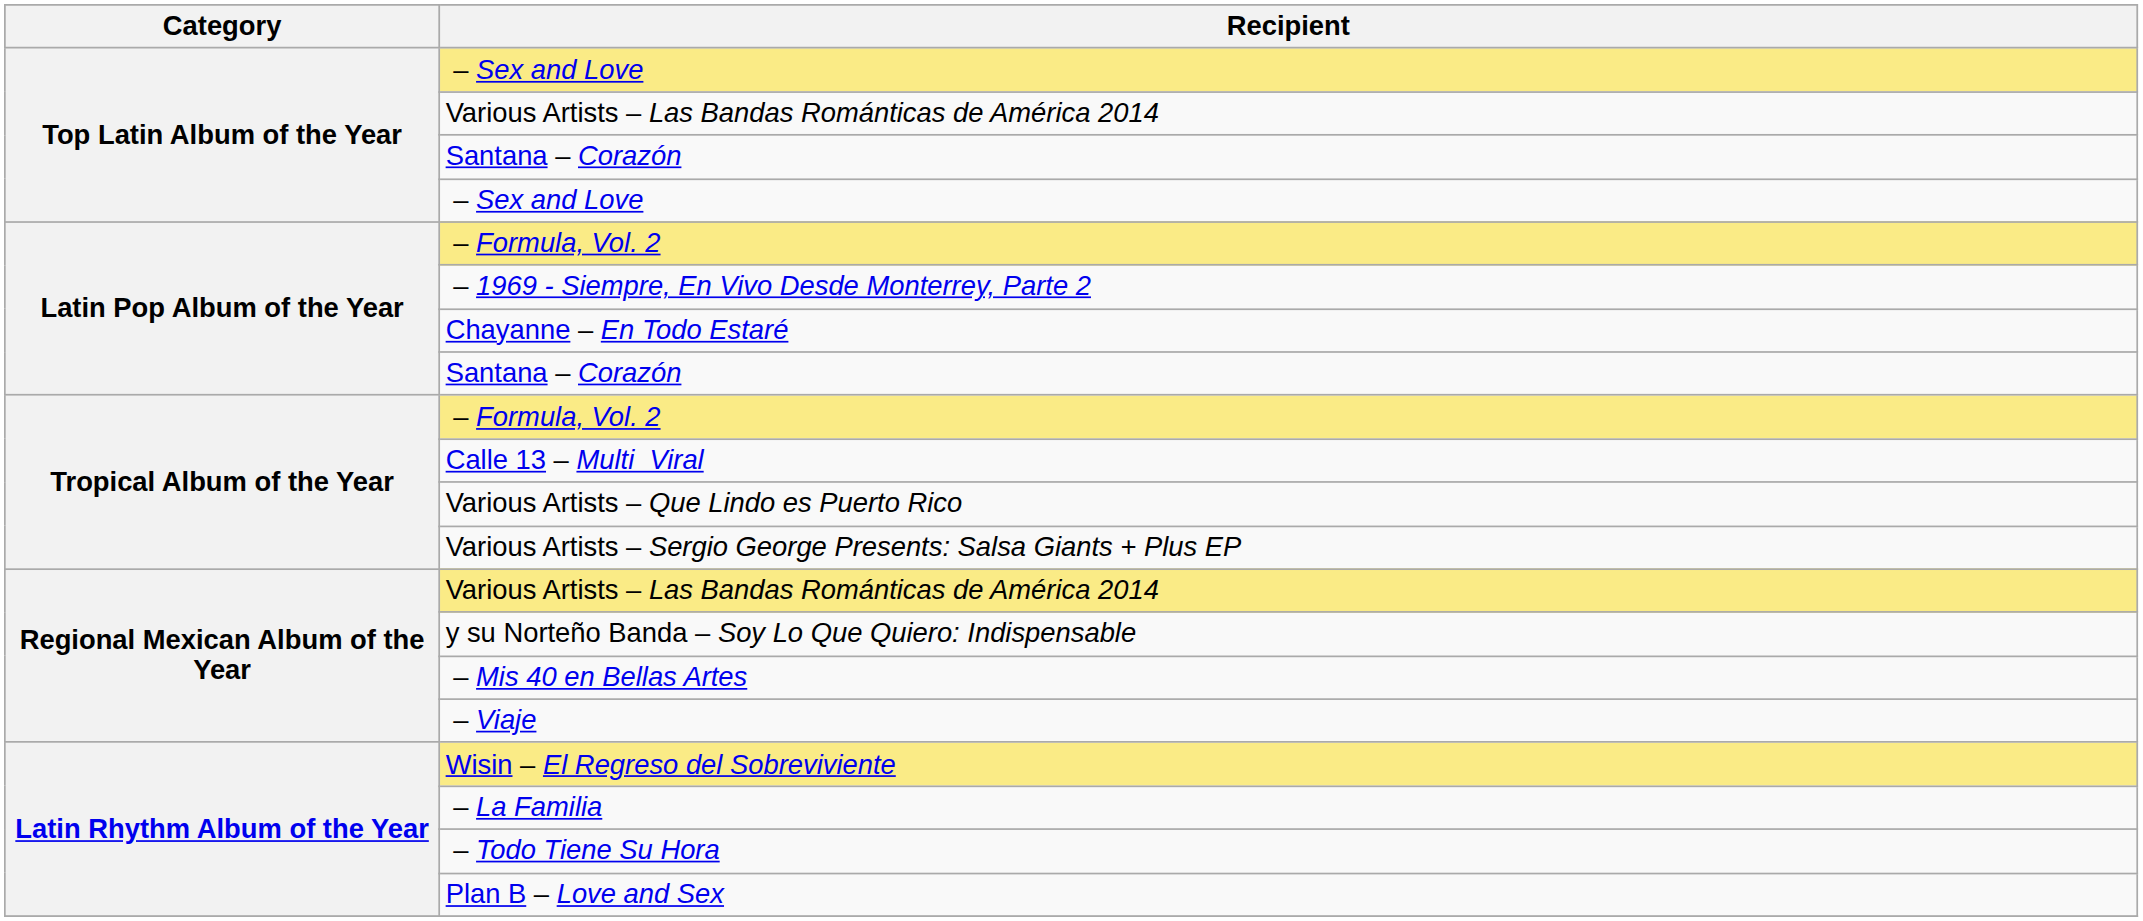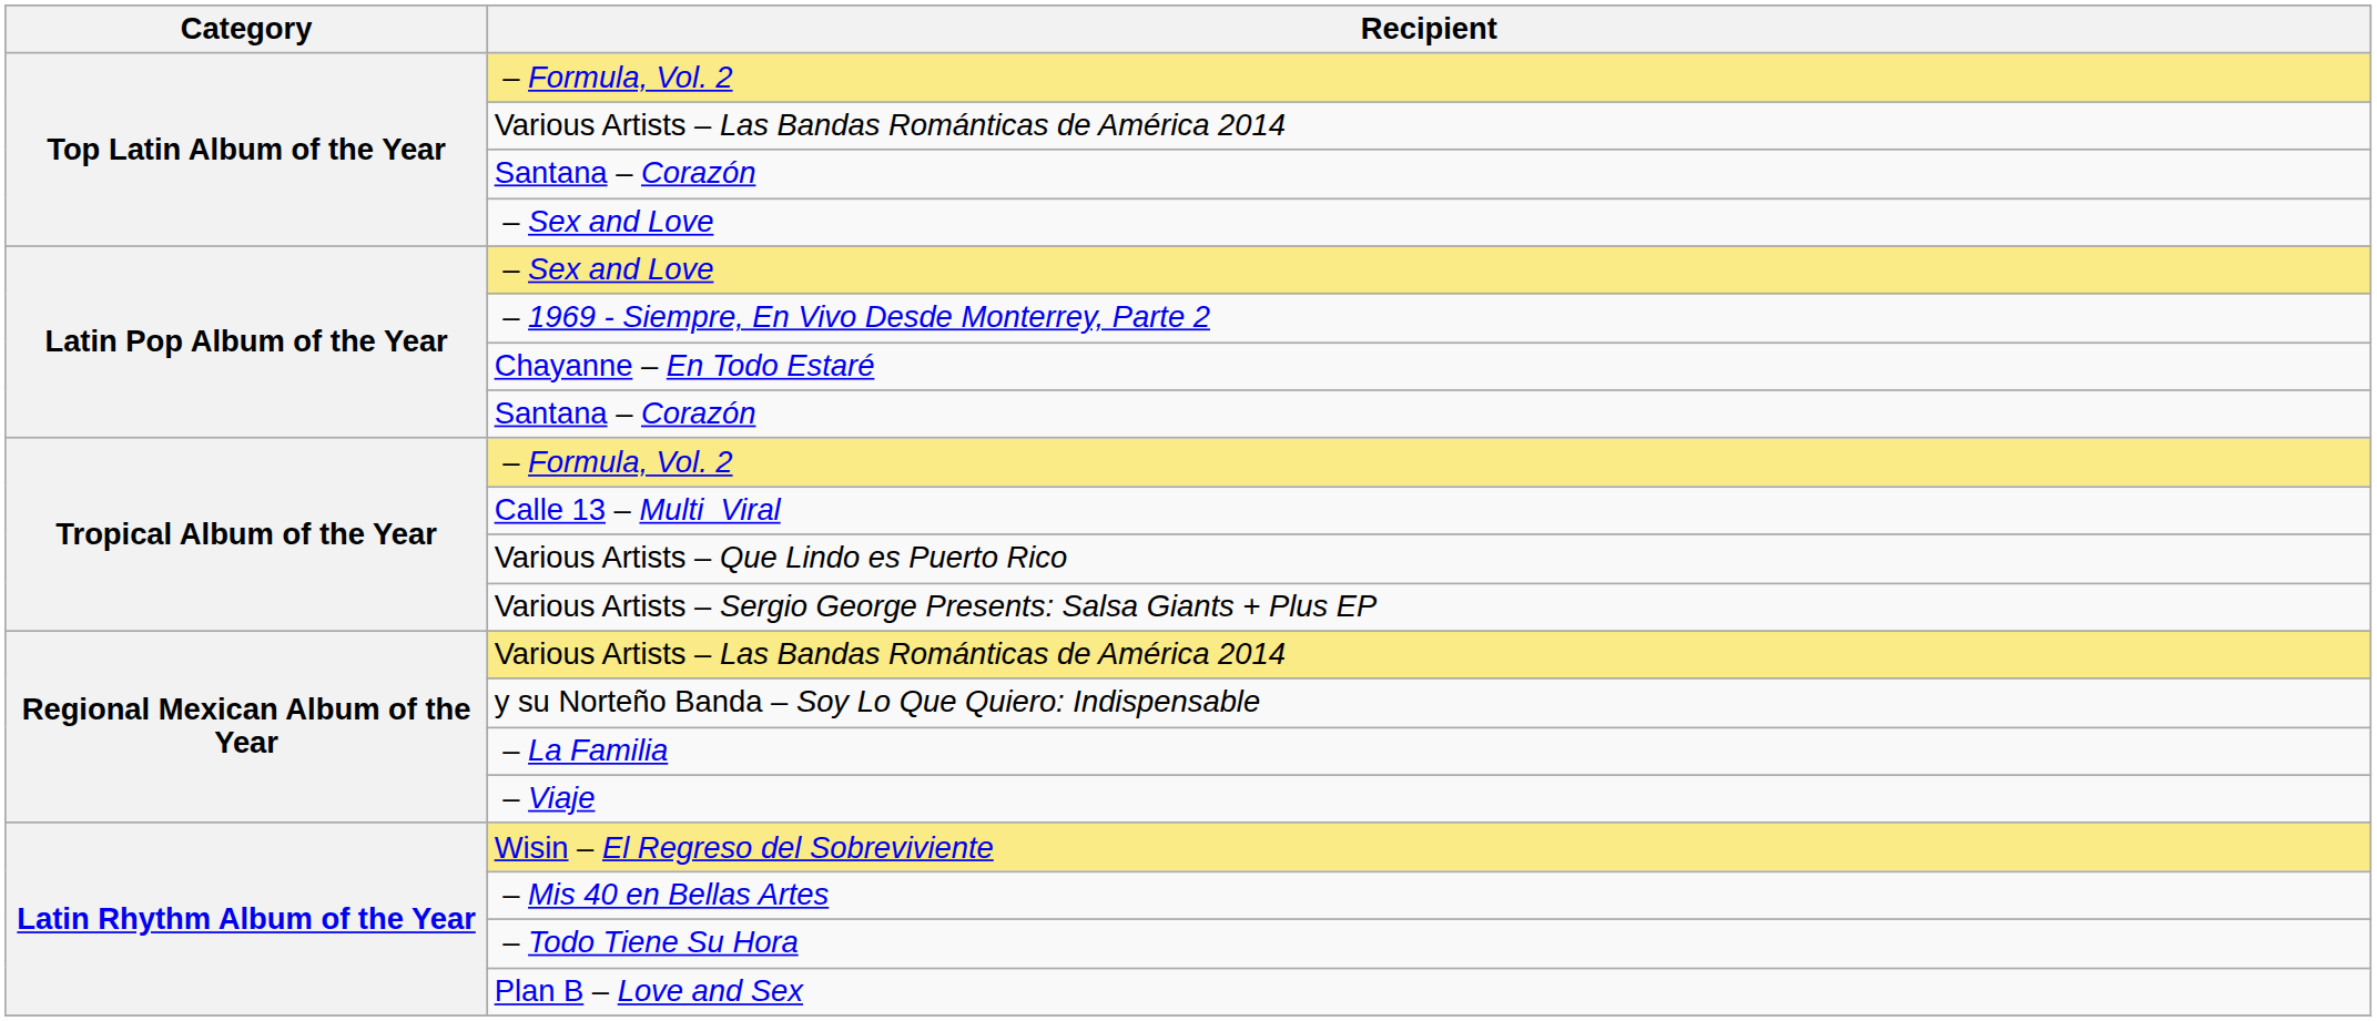row 2 | Recipient: – Sex and Love -> – Formula, Vol. 2
row 6 | Recipient: – Formula, Vol. 2 -> – Sex and Love
row 16 | Recipient: – Mis 40 en Bellas Artes -> – La Familia
row 19 | Recipient: – La Familia -> – Mis 40 en Bellas Artes
